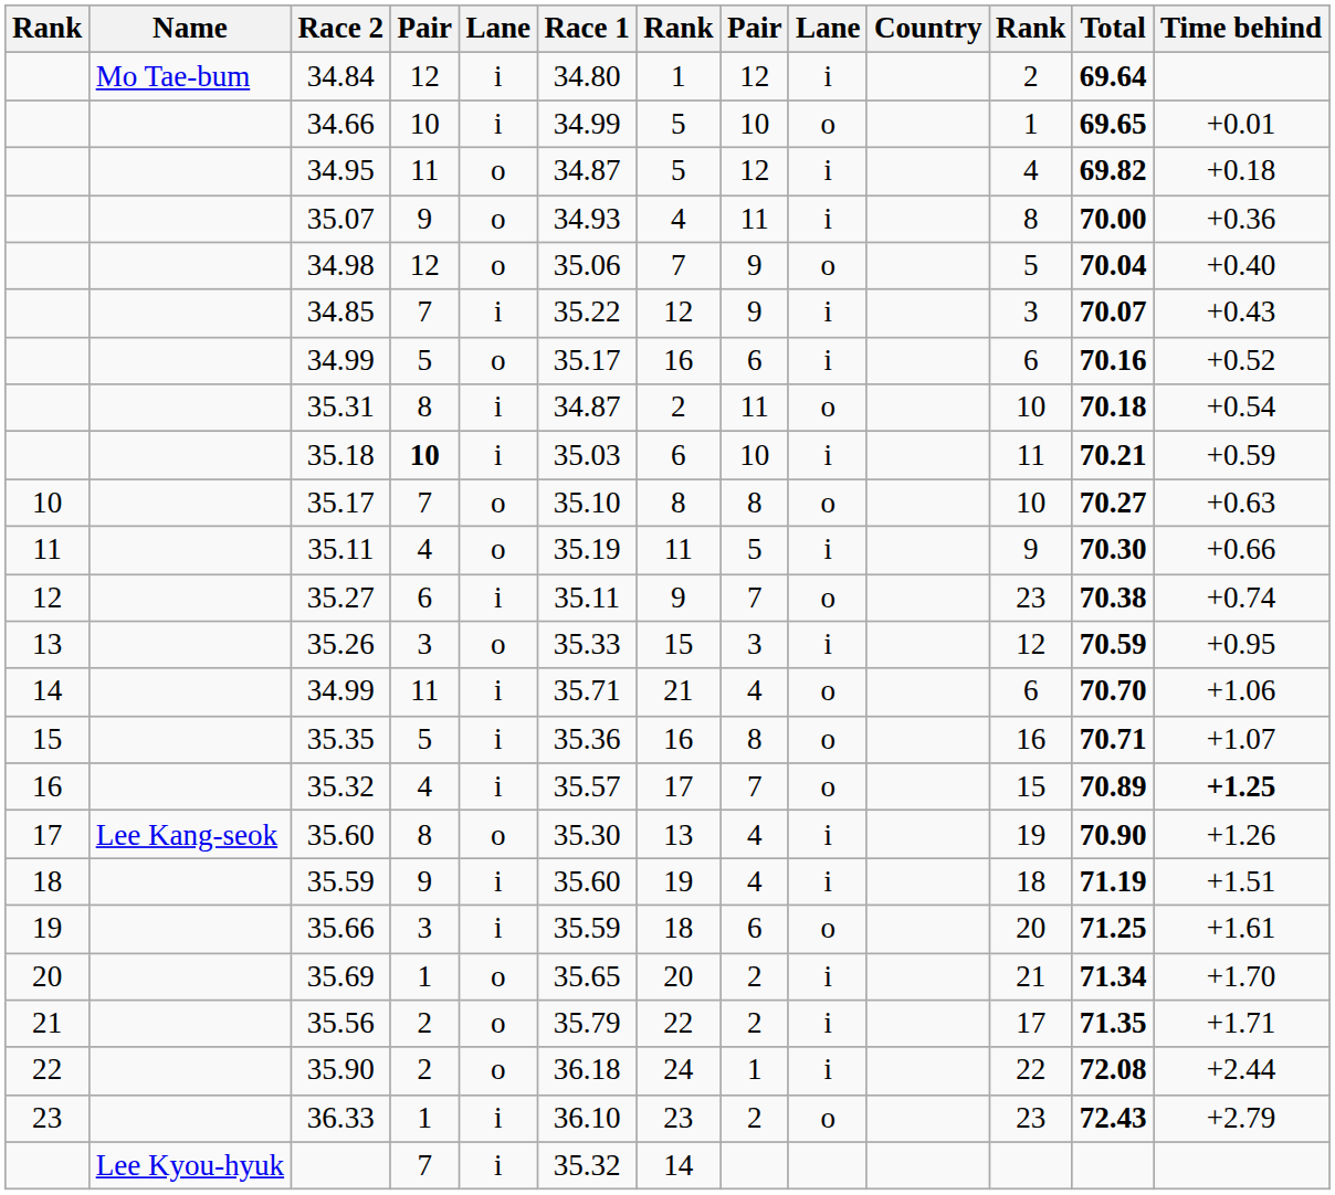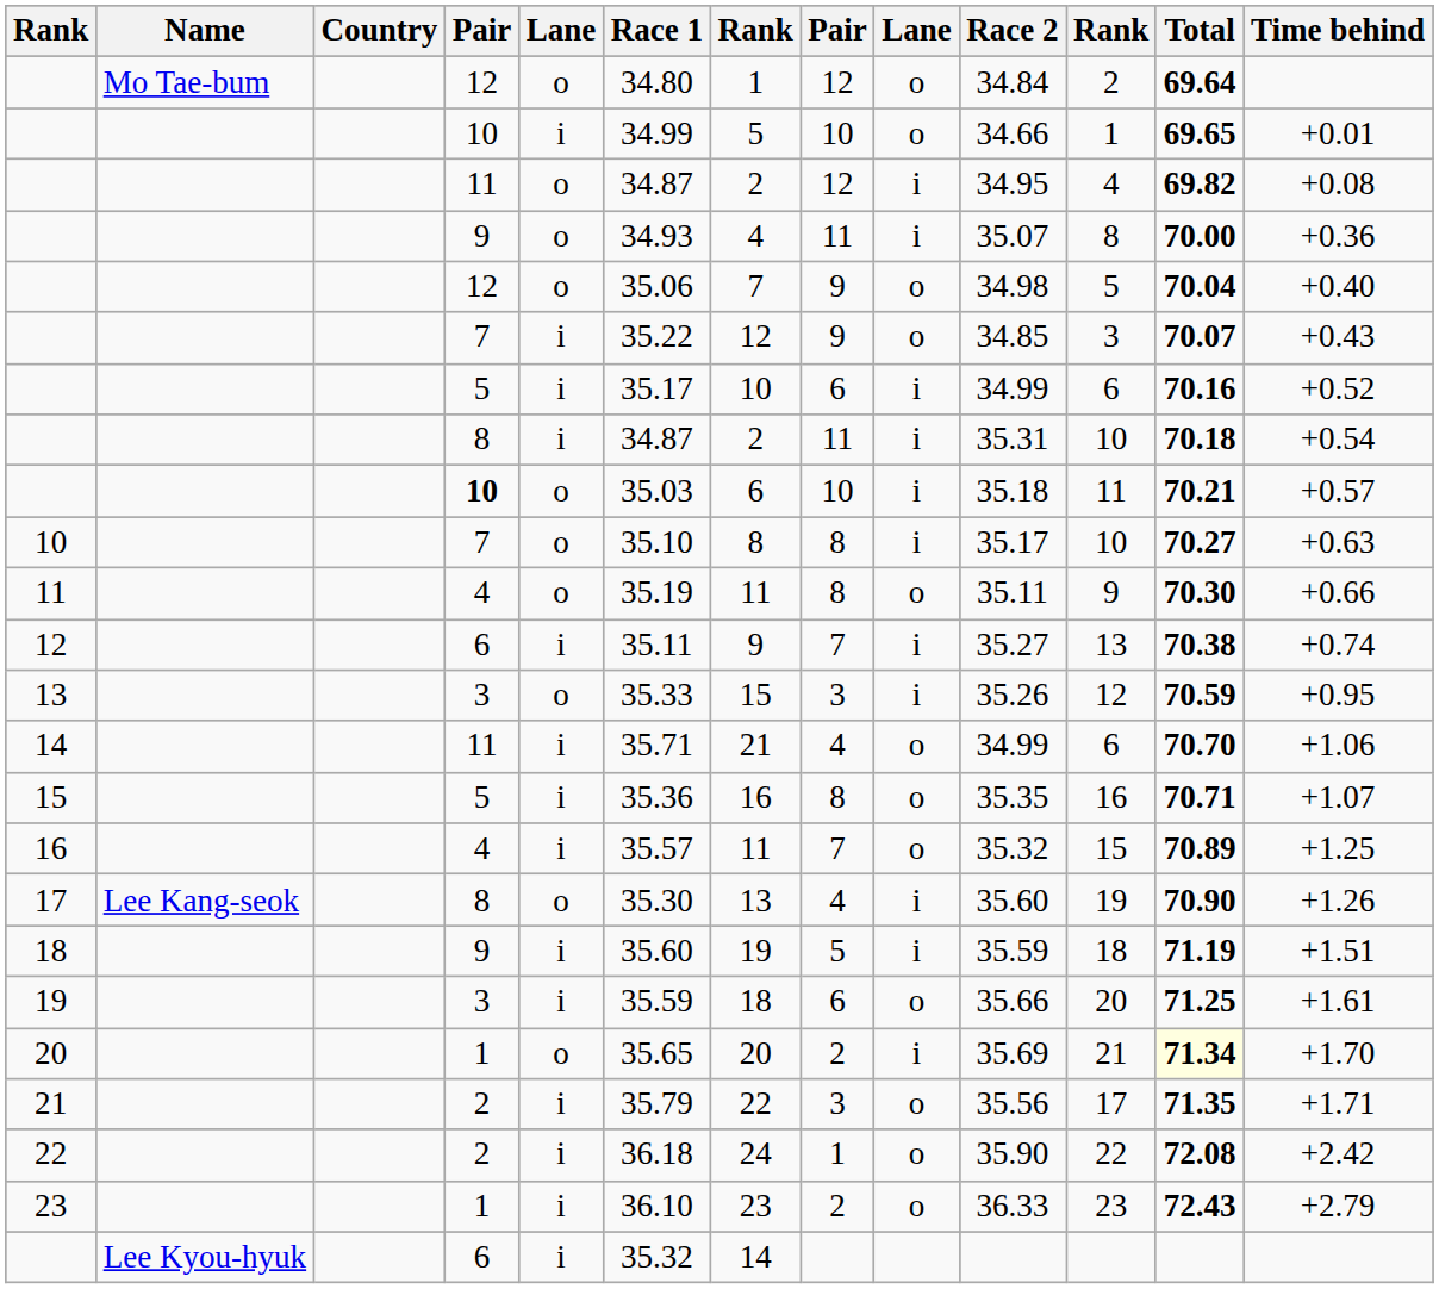columns swapped: Country <-> Race 2
row 2 | column 5: i -> o
row 2 | column 9: i -> o
row 4 | column 7: 5 -> 2
row 4 | Time behind: +0.18 -> +0.08
row 7 | column 9: i -> o
row 8 | column 5: o -> i
row 8 | column 7: 16 -> 10
row 9 | column 9: o -> i
row 10 | column 5: i -> o
row 10 | Time behind: +0.59 -> +0.57
row 11 | column 9: o -> i
row 12 | column 8: 5 -> 8
row 12 | column 9: i -> o
row 13 | column 9: o -> i
row 13 | column 11: 23 -> 13
row 17 | column 7: 17 -> 11
row 17 | Time behind: bold -> normal
row 19 | column 8: 4 -> 5
row 21 | Total: no background -> lightyellow background
row 22 | column 5: o -> i
row 22 | column 8: 2 -> 3
row 22 | column 9: i -> o
row 23 | column 5: o -> i
row 23 | column 9: i -> o
row 23 | Time behind: +2.44 -> +2.42
row 25 | column 4: 7 -> 6
